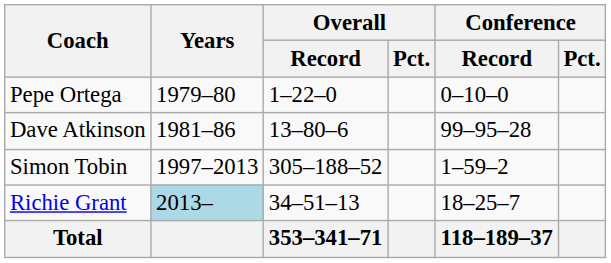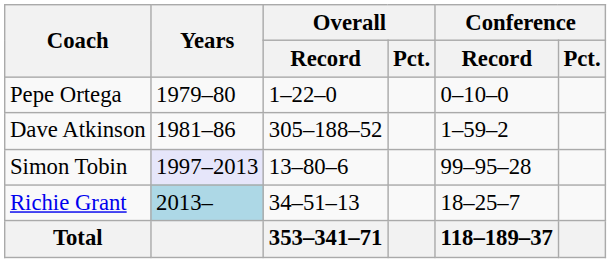Dave Atkinson | Overall / Record: 13–80–6 -> 305–188–52
Dave Atkinson | Conference / Record: 99–95–28 -> 1–59–2
Simon Tobin | Years: no background -> lavender background
Simon Tobin | Overall / Record: 305–188–52 -> 13–80–6
Simon Tobin | Conference / Record: 1–59–2 -> 99–95–28
